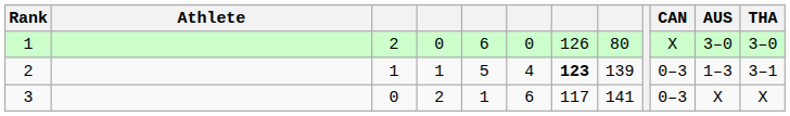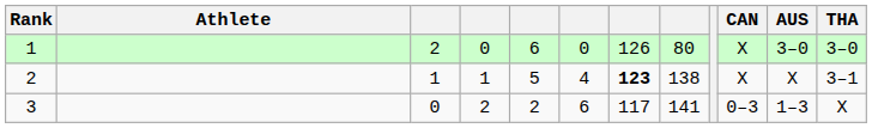row 3 | column 8: 139 -> 138
row 3 | CAN: 0–3 -> X
row 3 | AUS: 1–3 -> X
row 4 | column 5: 1 -> 2
row 4 | AUS: X -> 1–3
